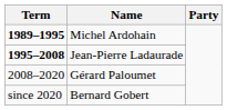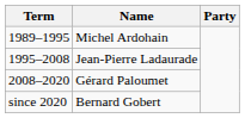Michel Ardohain | Term: bold -> normal
Jean-Pierre Ladaurade | Term: bold -> normal
